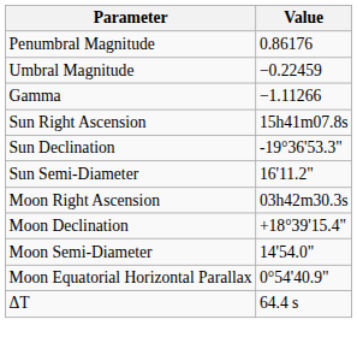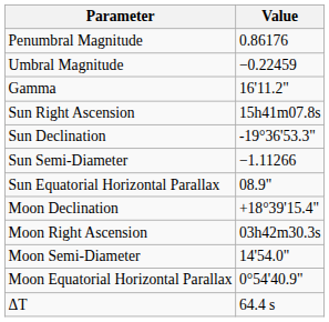Gamma | Value: −1.11266 -> 16'11.2"
Sun Semi-Diameter | Value: 16'11.2" -> −1.11266
+ row: Sun Equatorial Horizontal Parallax | 08.9"
rows swapped: Moon Right Ascension <-> Moon Declination
